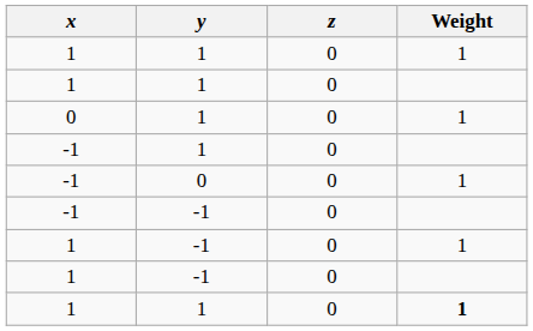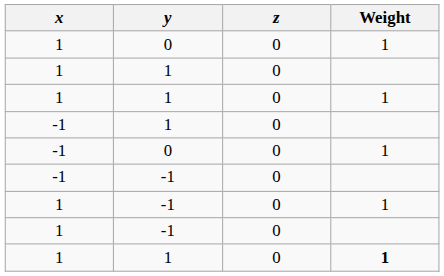row 2 | y: 1 -> 0
row 4 | x: 0 -> 1
